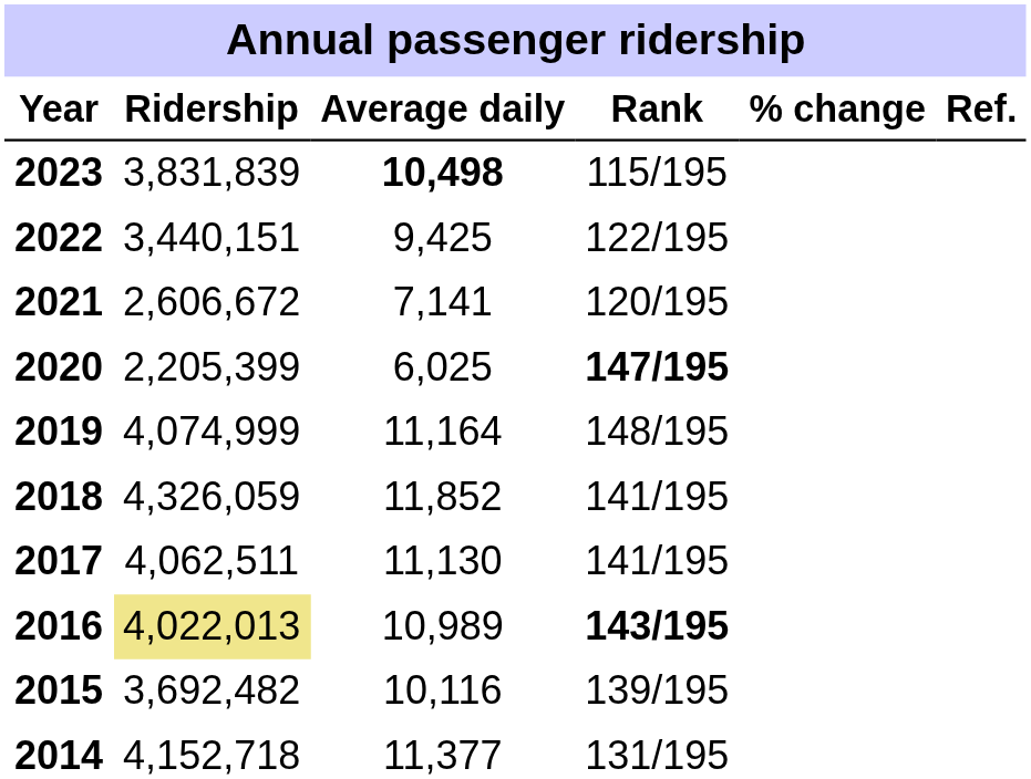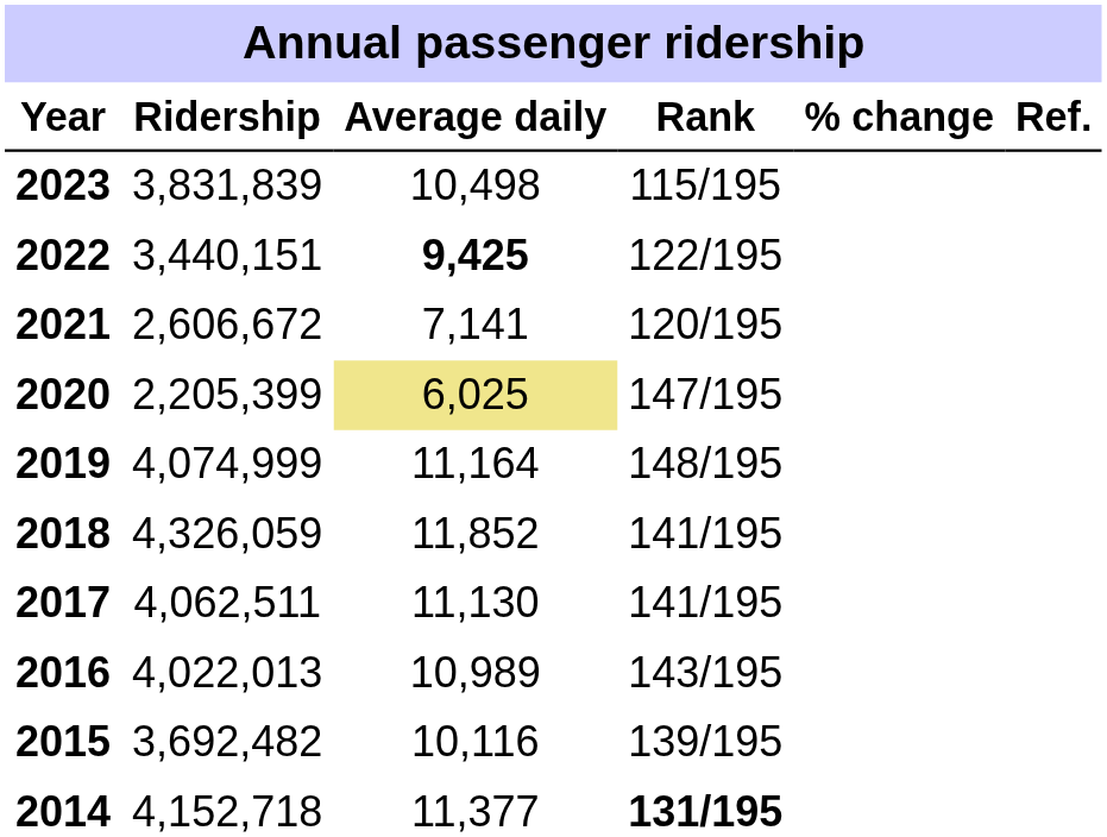2023 | Average daily: bold -> normal
2022 | Average daily: normal -> bold
2020 | Average daily: no background -> khaki background
2020 | Rank: bold -> normal
2016 | Ridership: khaki background -> no background
2016 | Rank: bold -> normal
2014 | Rank: normal -> bold
